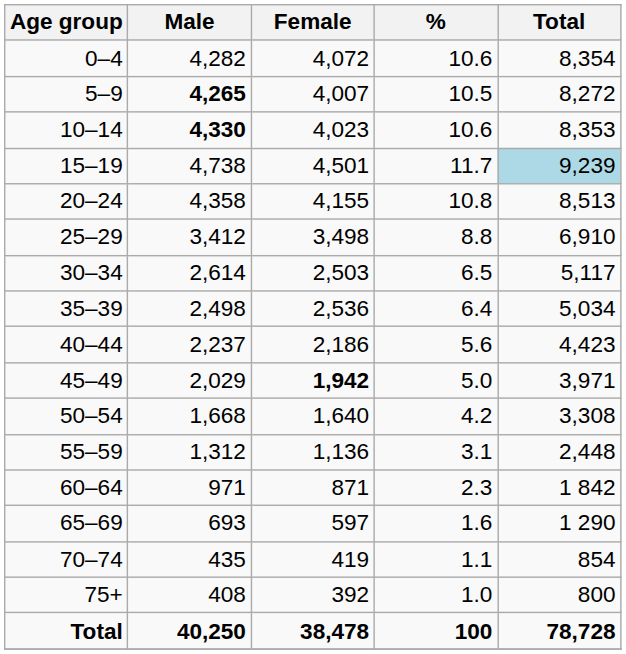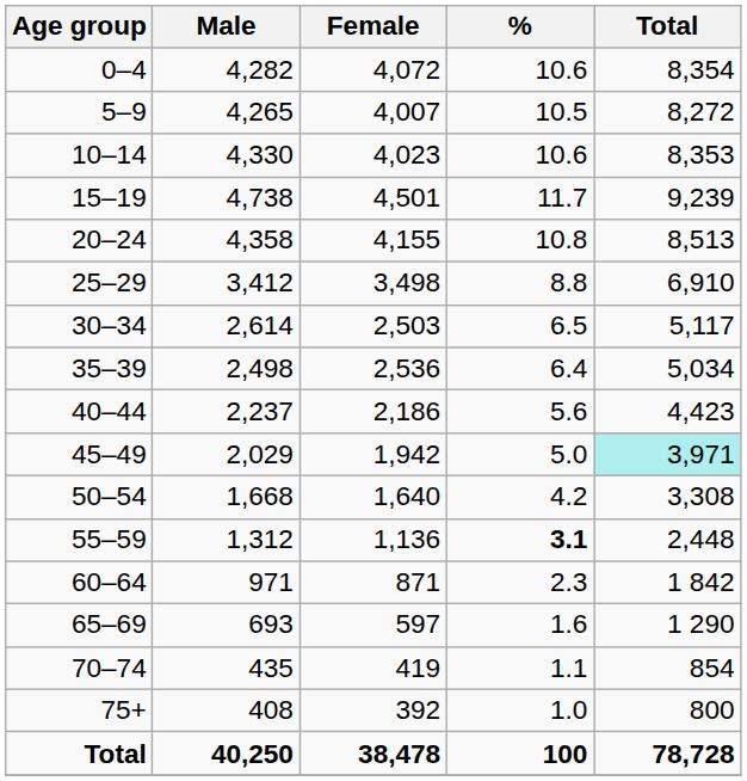5–9 | Male: bold -> normal
10–14 | Male: bold -> normal
15–19 | Total: lightblue background -> no background
45–49 | Female: bold -> normal
45–49 | Total: no background -> paleturquoise background
55–59 | %: normal -> bold
